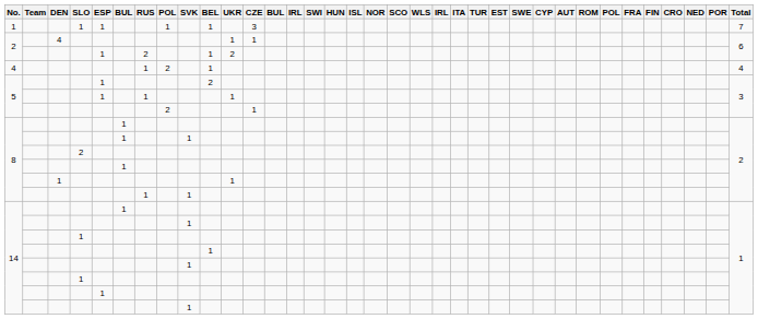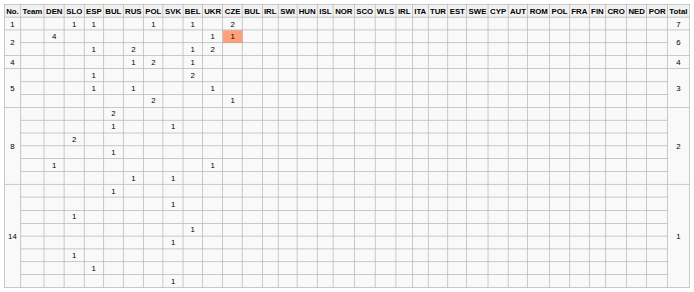row 2 | CZE: 3 -> 2
row 3 | CZE: no background -> lightsalmon background
row 9 | column 6: 1 -> 2
